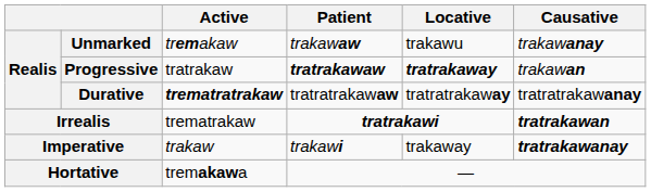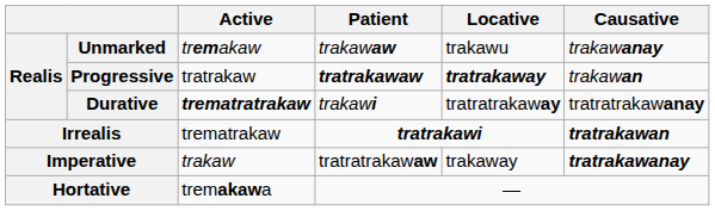Durative | Patient: tratratrakawaw -> trakawi
Imperative | Patient: trakawi -> tratratrakawaw
